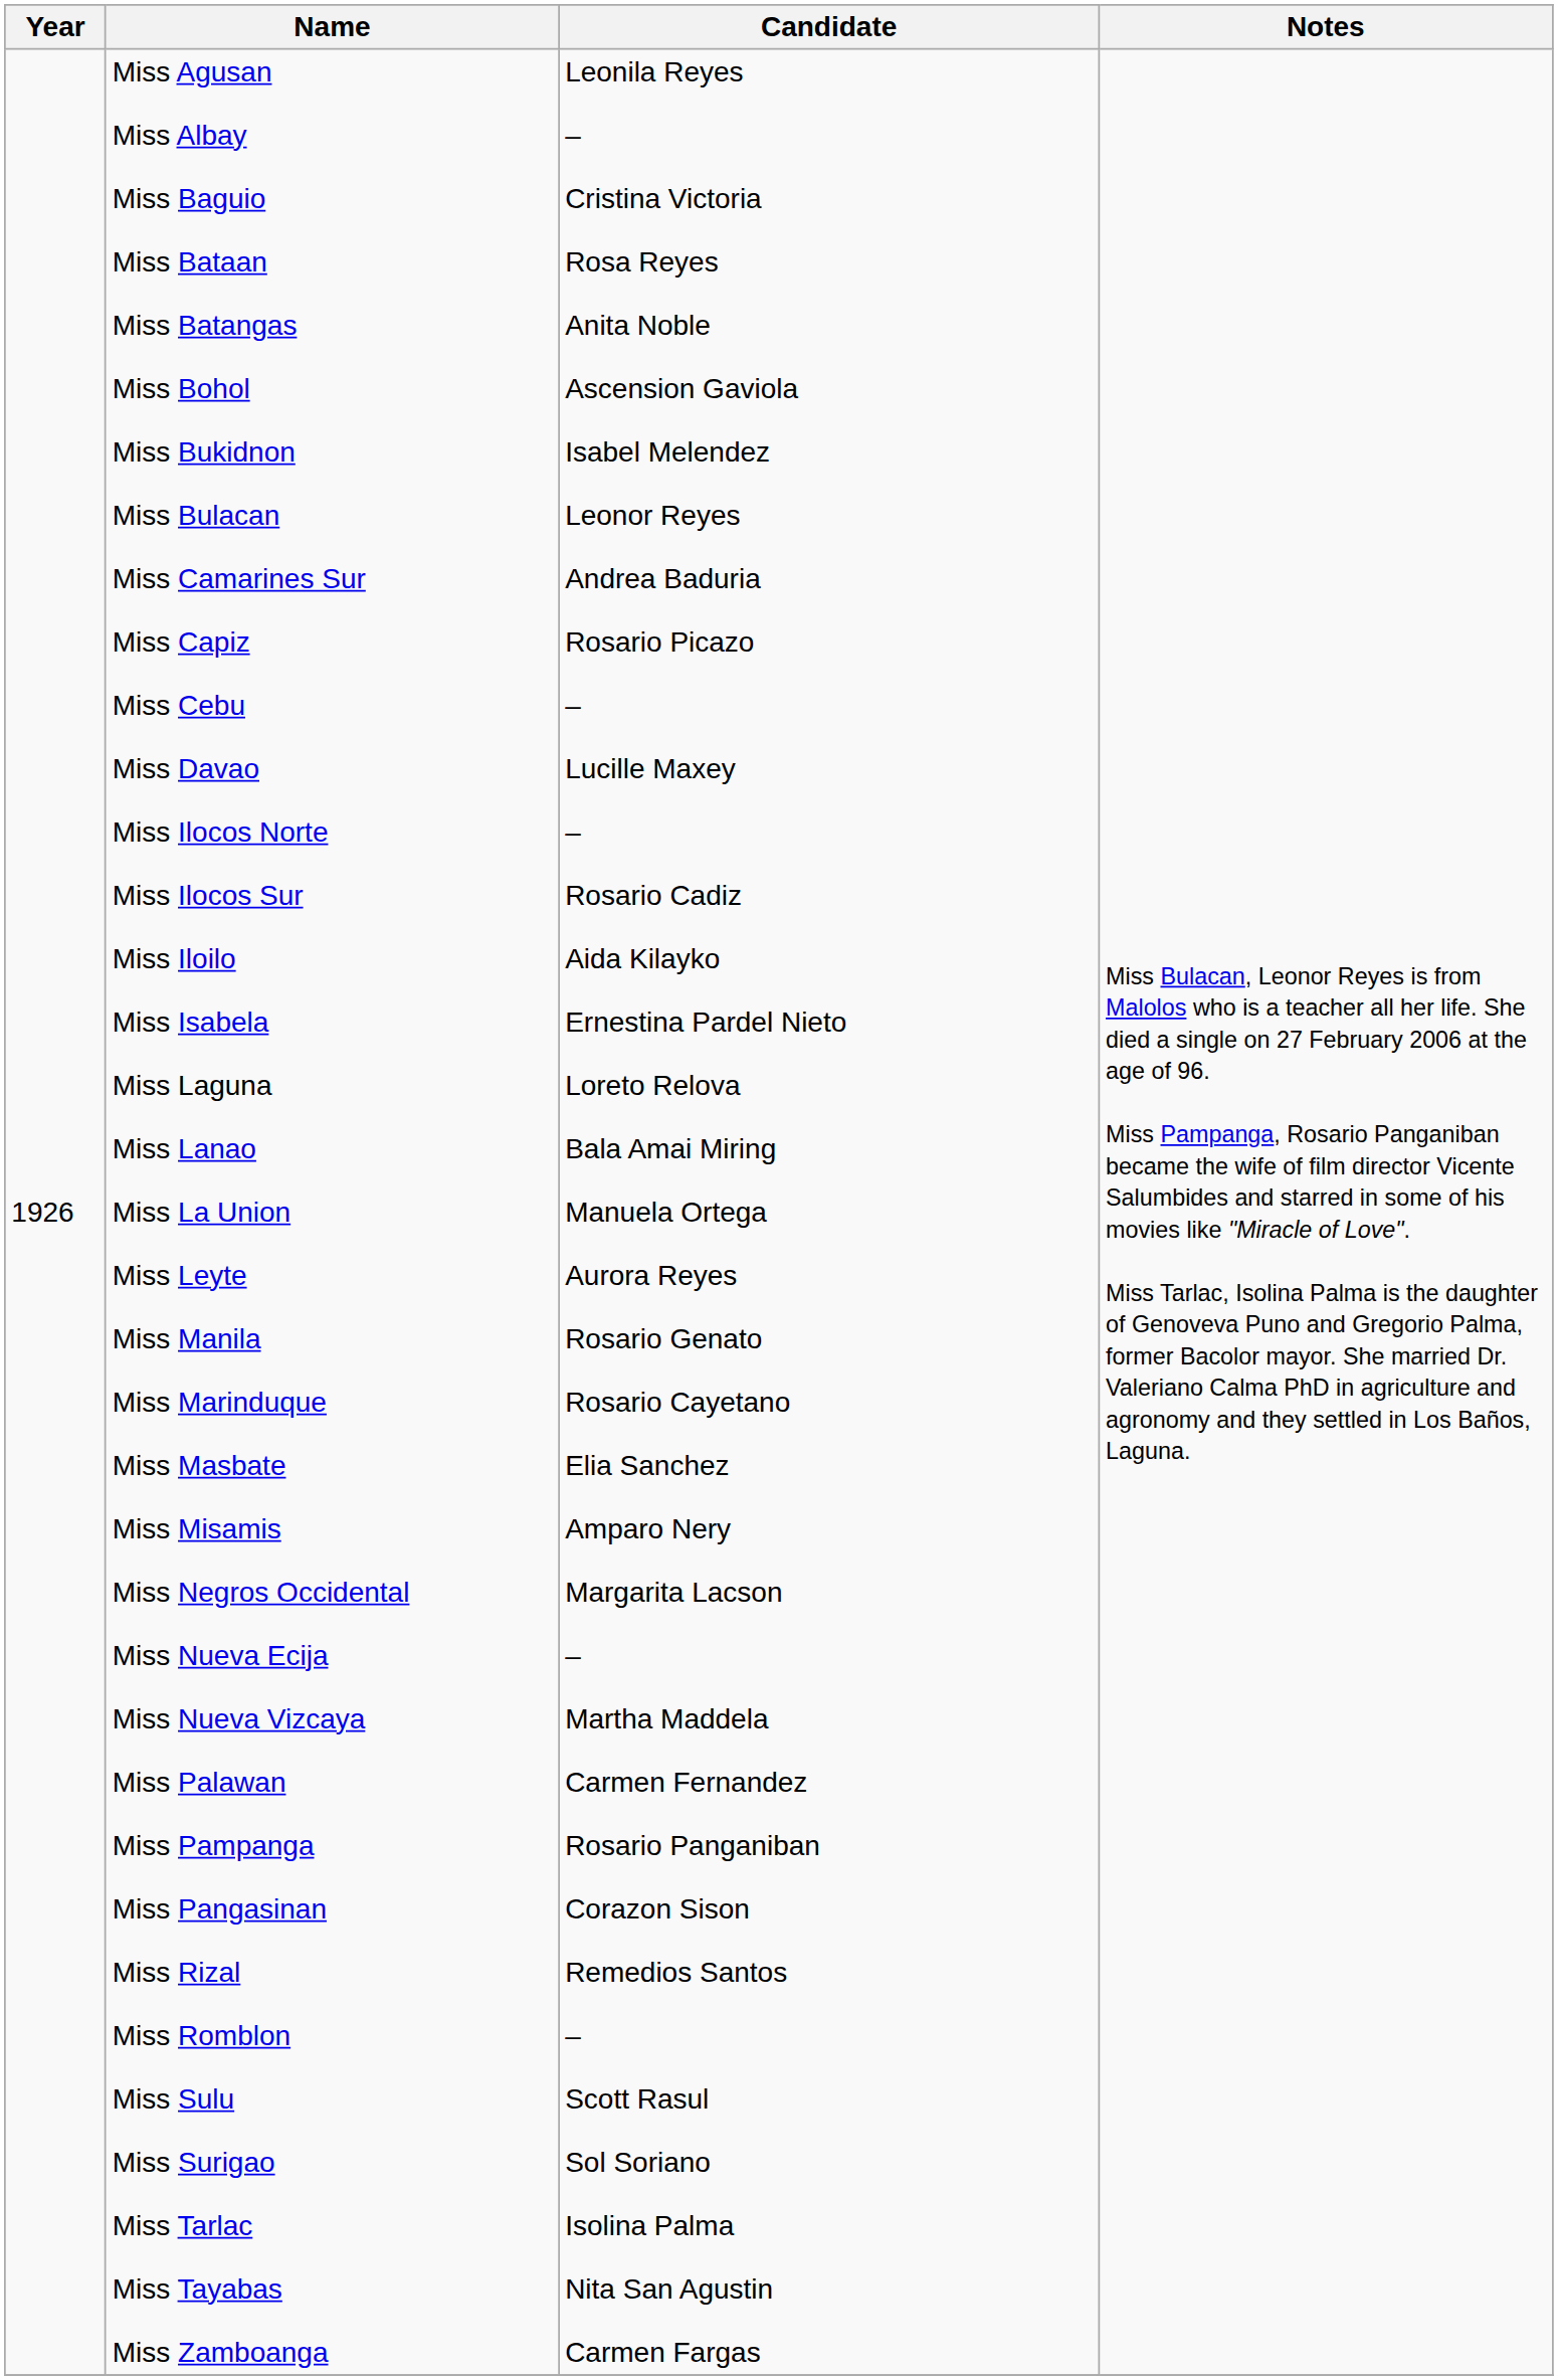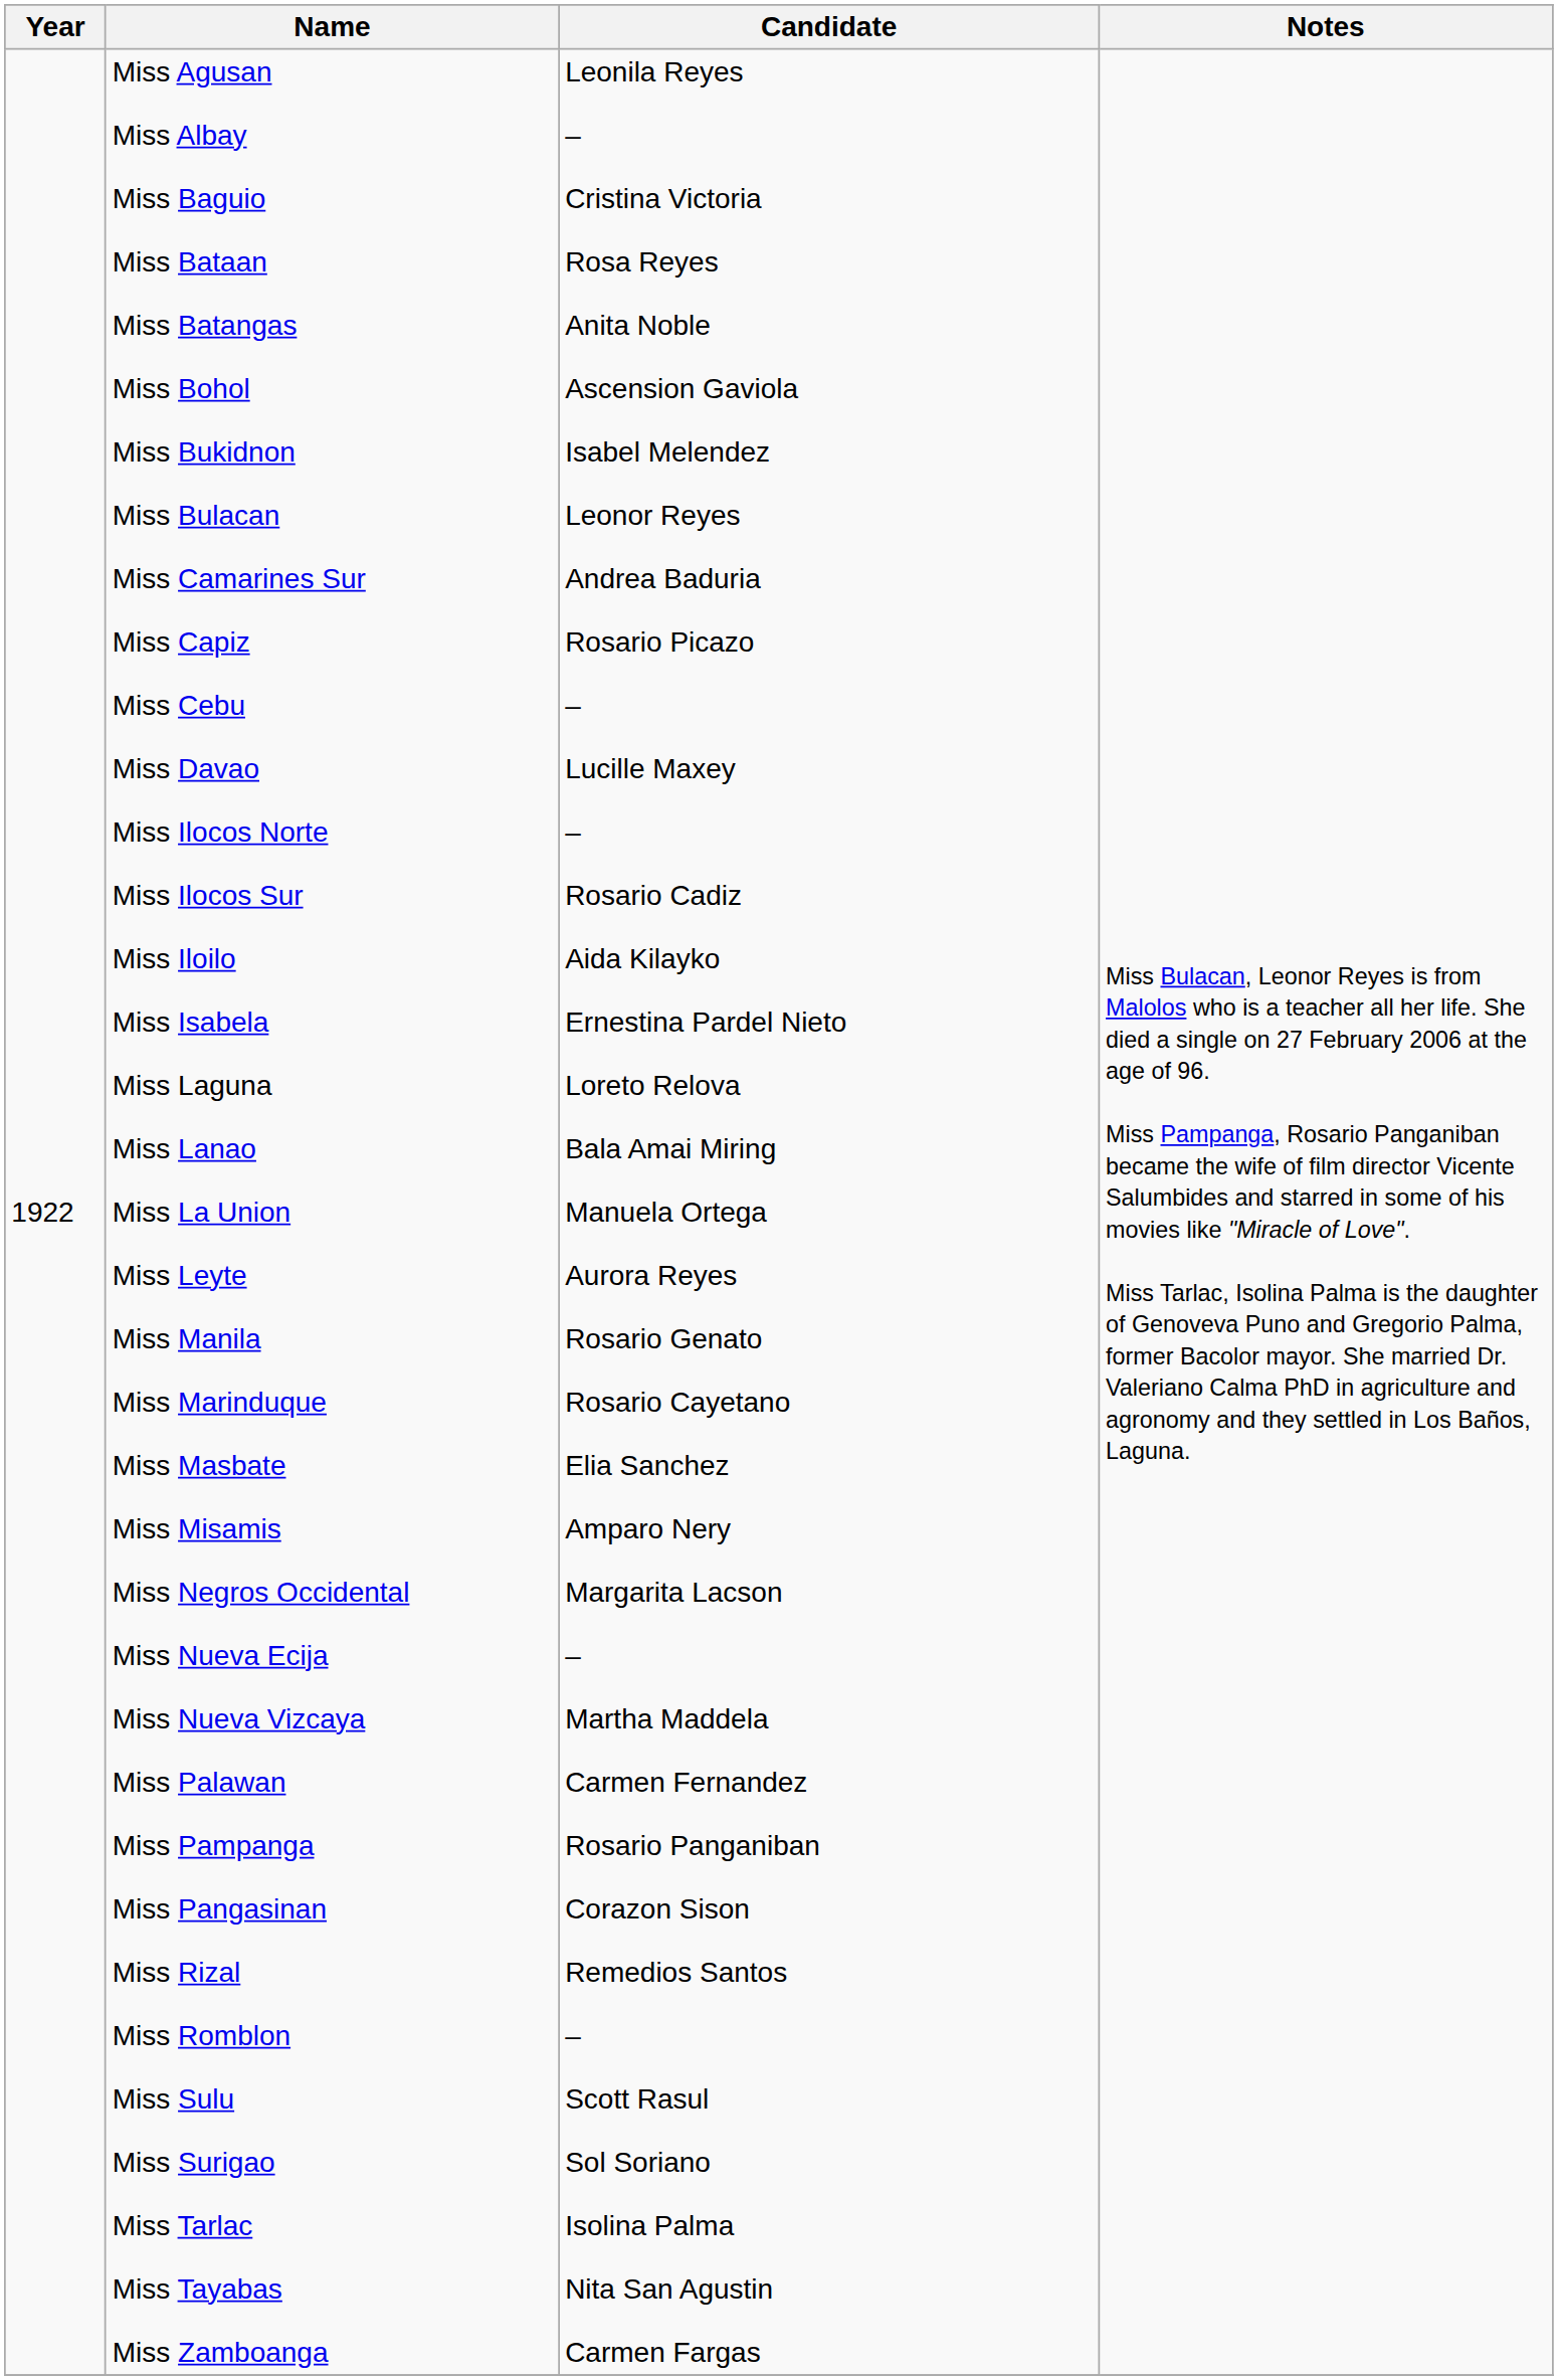row 2 | Year: 1926 -> 1922
